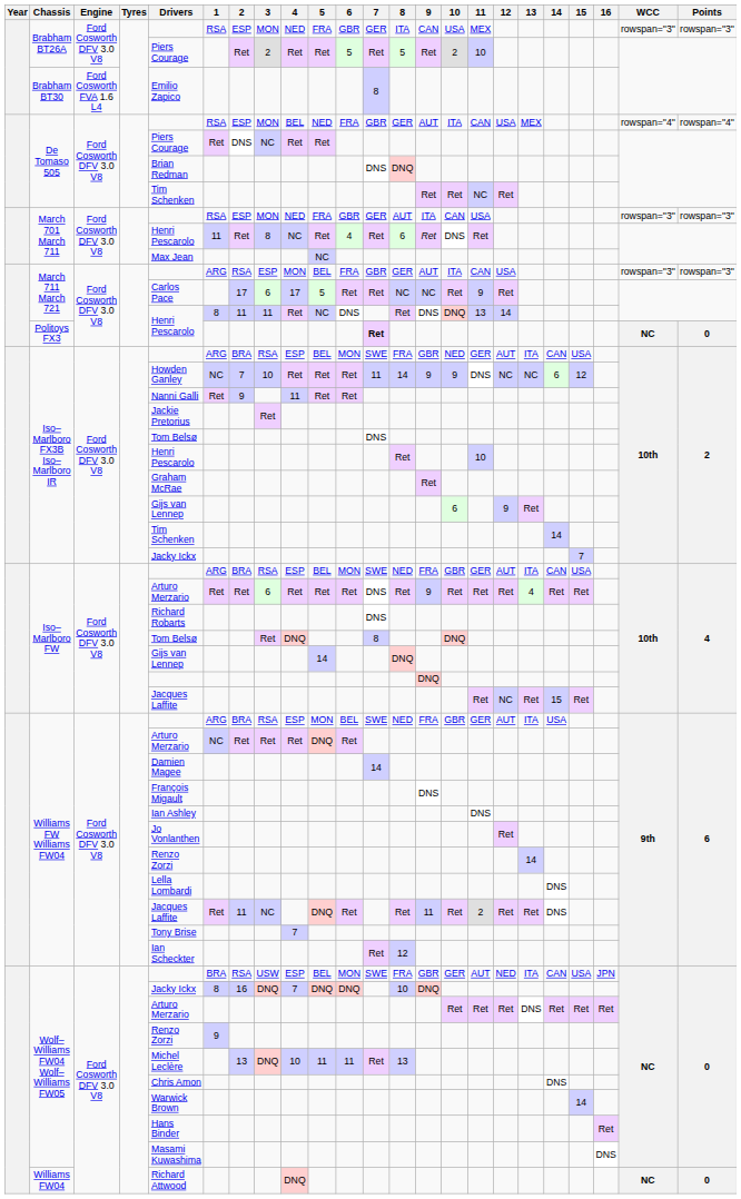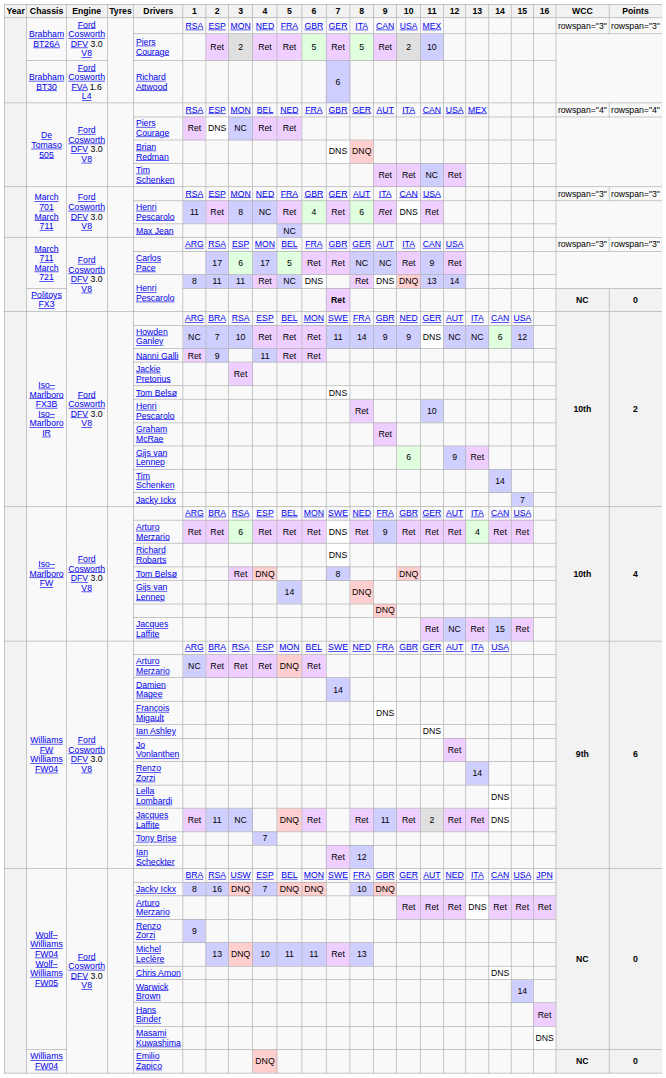Brabham BT30 | Drivers: Emilio Zapico -> Richard Attwood
Brabham BT30 | 7: 8 -> 6
Williams FW04 | Drivers: Richard Attwood -> Emilio Zapico
